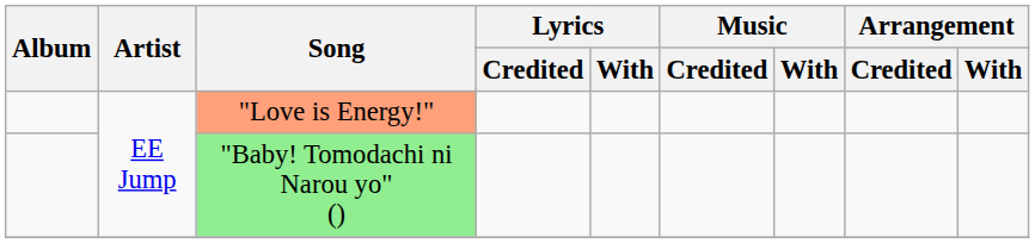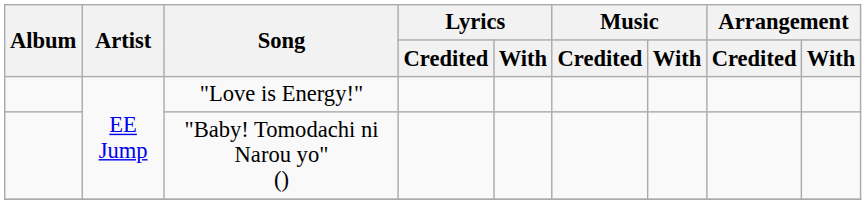"Love is Energy!" | Song: lightsalmon background -> no background
"Baby! Tomodachi ni Narou yo" () | Song: lightgreen background -> no background
